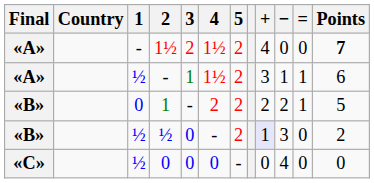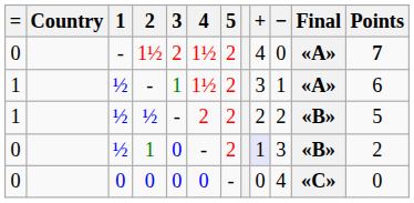columns swapped: Final <-> =
row 4 | 1: 0 -> ½
row 4 | 2: 1 -> ½
row 5 | 2: ½ -> 1
row 6 | 1: ½ -> 0
